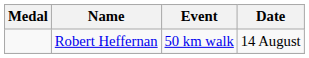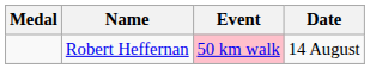Robert Heffernan | Event: no background -> pink background
